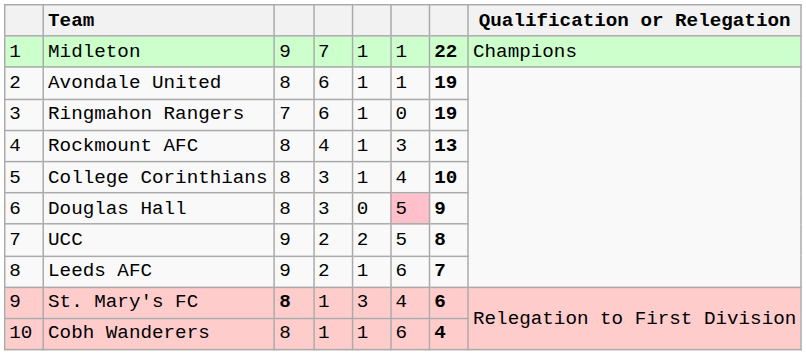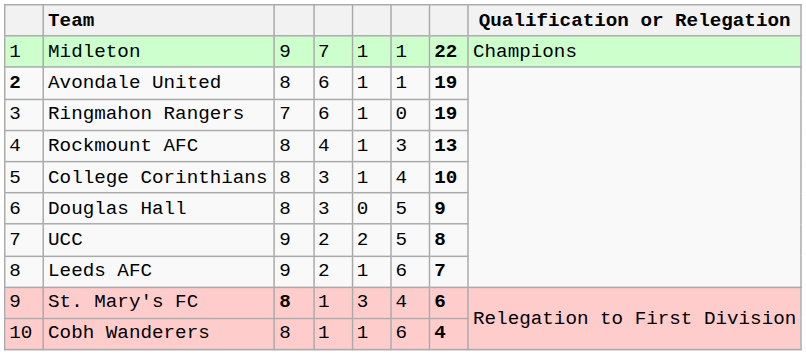Avondale United | column 1: normal -> bold
Douglas Hall | column 6: pink background -> no background
